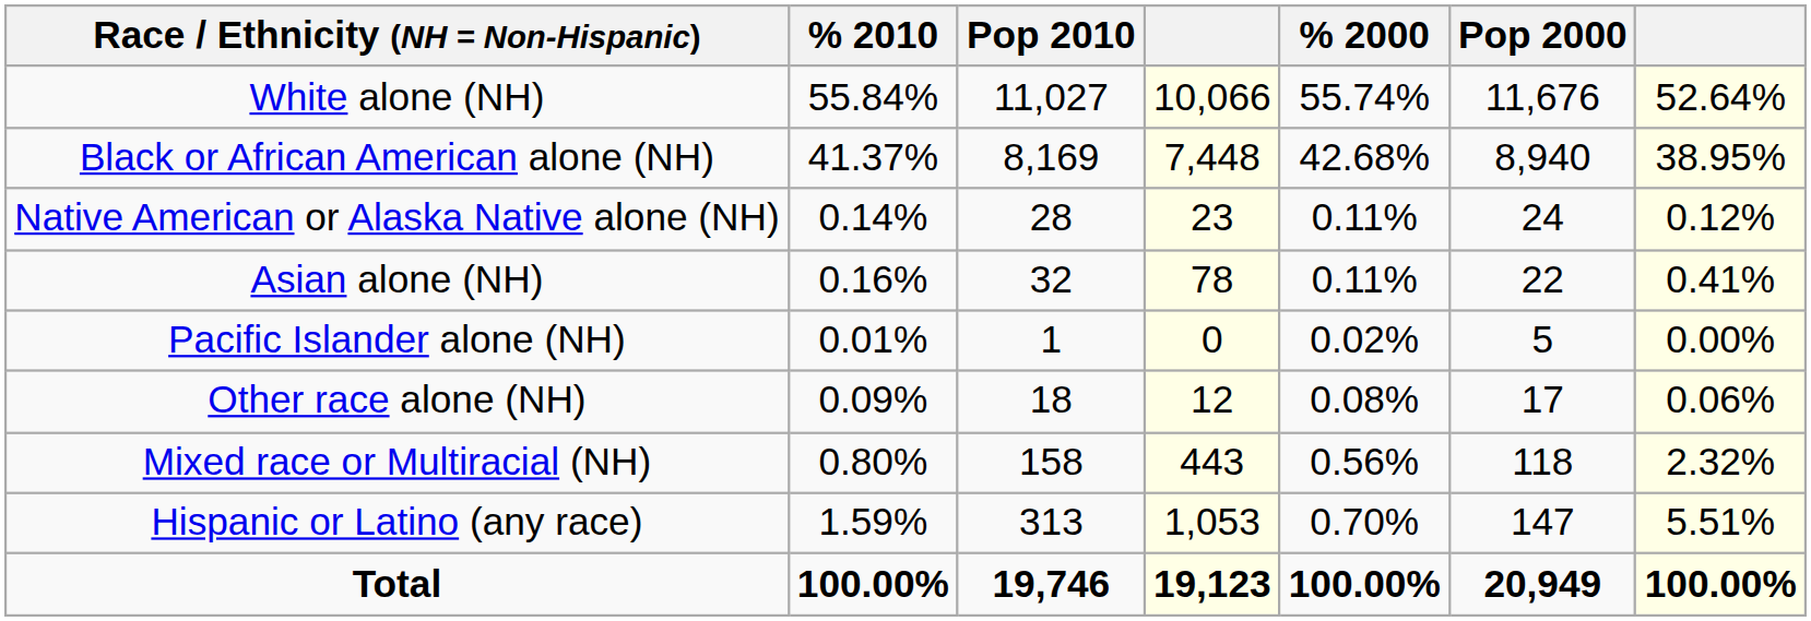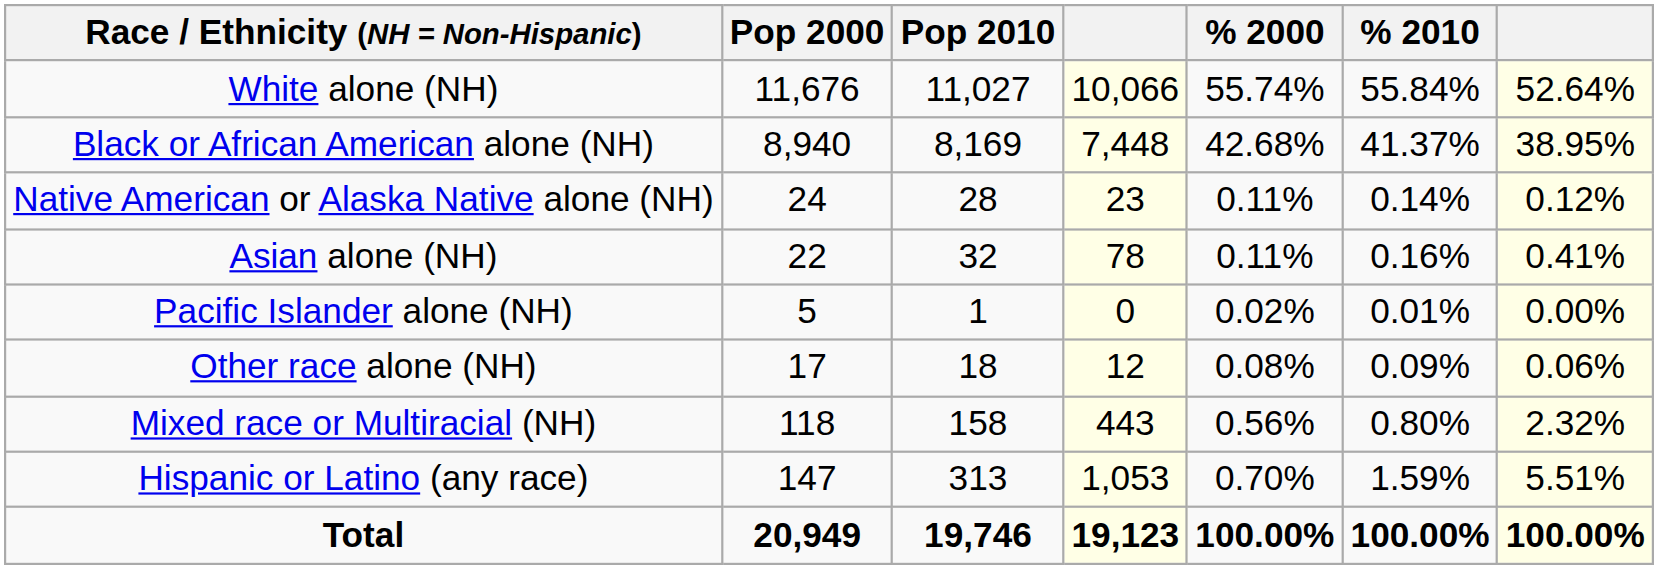columns swapped: Pop 2000 <-> % 2010
